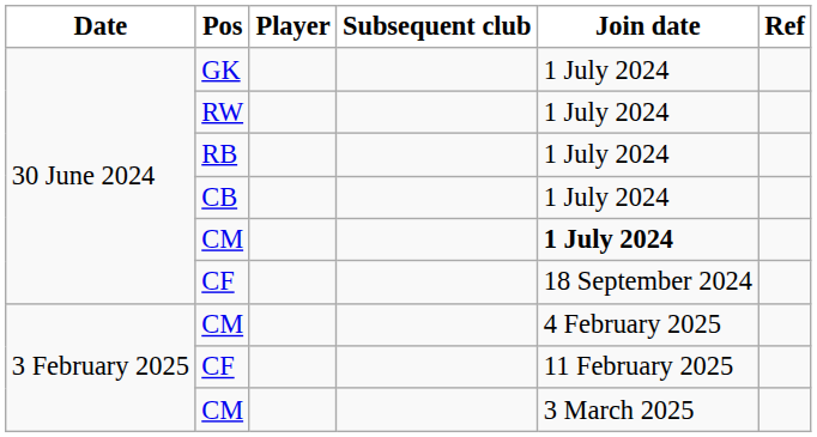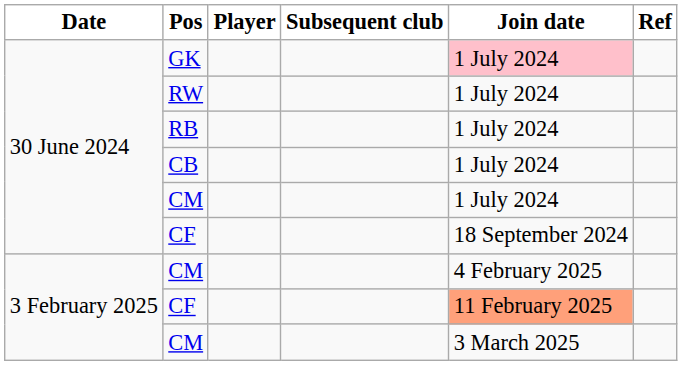GK | Join date: no background -> pink background
30 June 2024 / CM | Join date: bold -> normal
3 February 2025 / CF | Join date: no background -> lightsalmon background
